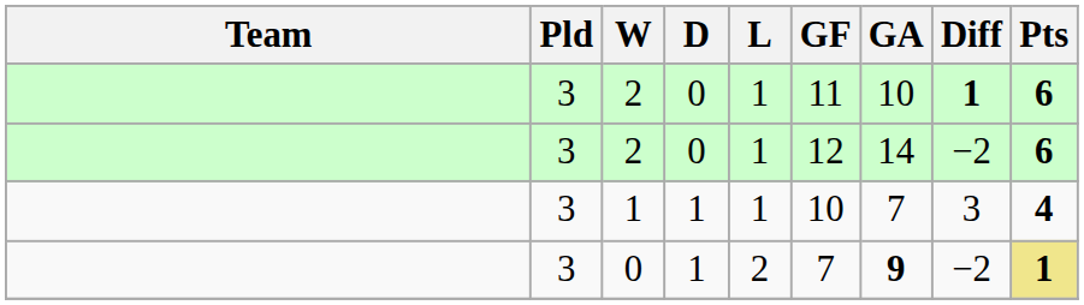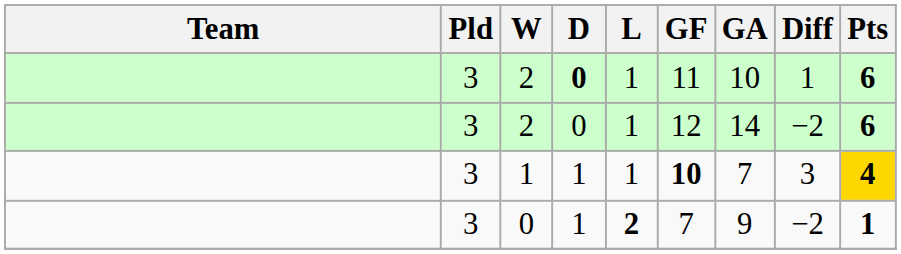row 2 | D: normal -> bold
row 2 | Diff: bold -> normal
row 4 | GF: normal -> bold
row 4 | Pts: no background -> gold background
row 5 | L: normal -> bold
row 5 | GA: bold -> normal
row 5 | Pts: khaki background -> no background
